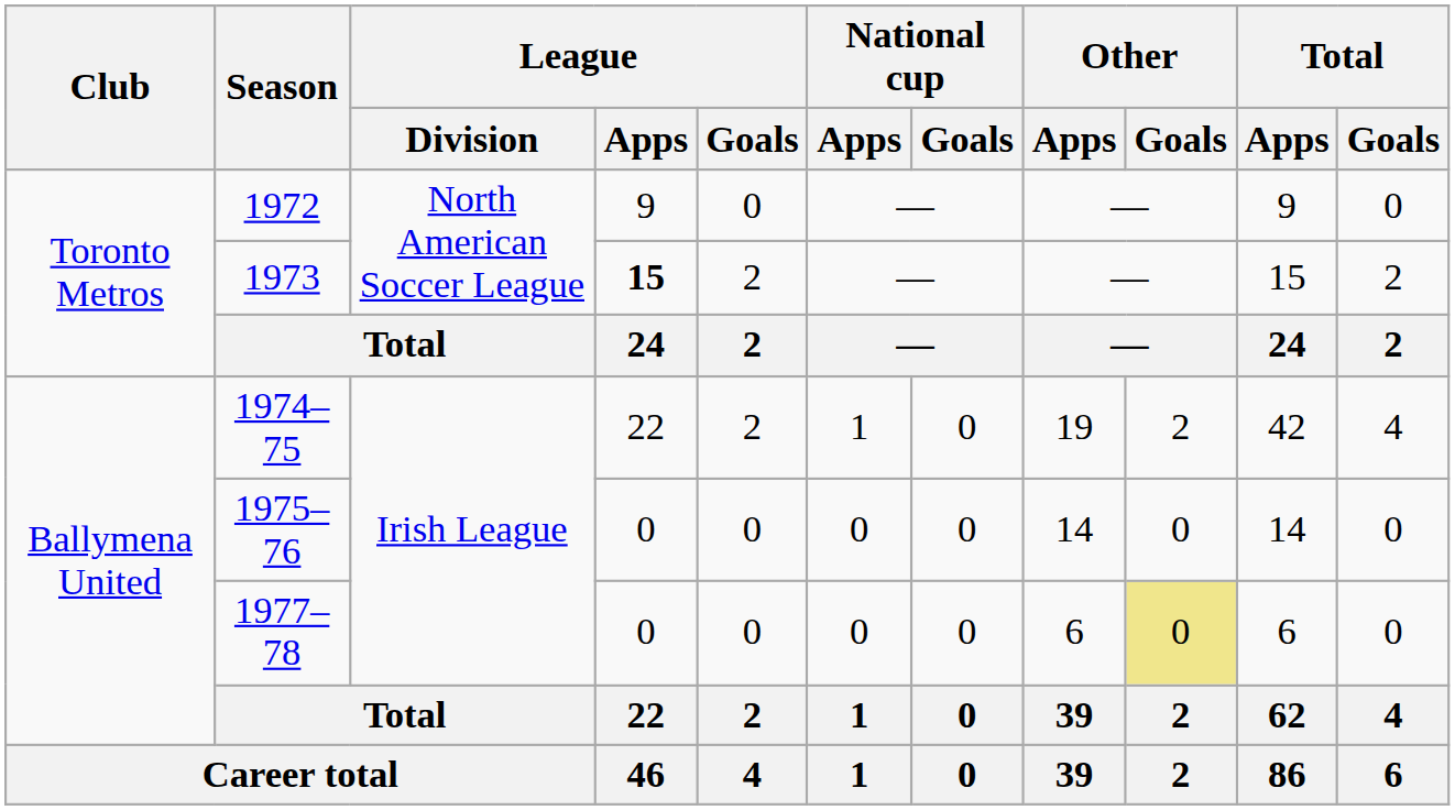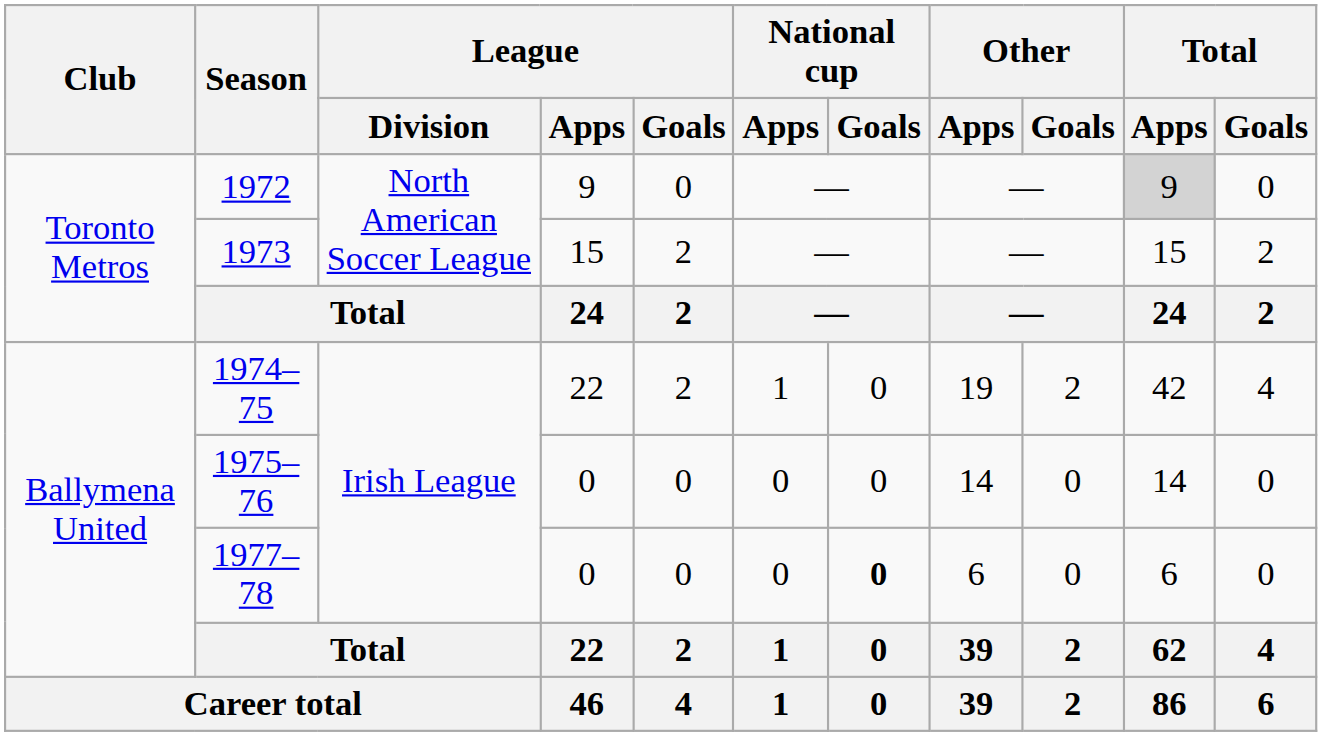1972 | Total / Apps: no background -> lightgrey background
1973 | League / Apps: bold -> normal
1977–78 | National cup / Goals: normal -> bold
1977–78 | Other / Goals: khaki background -> no background
